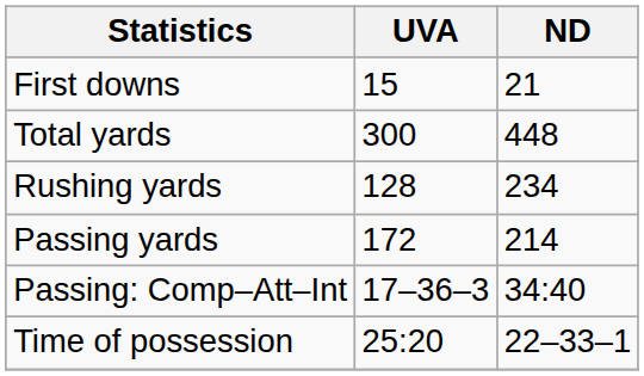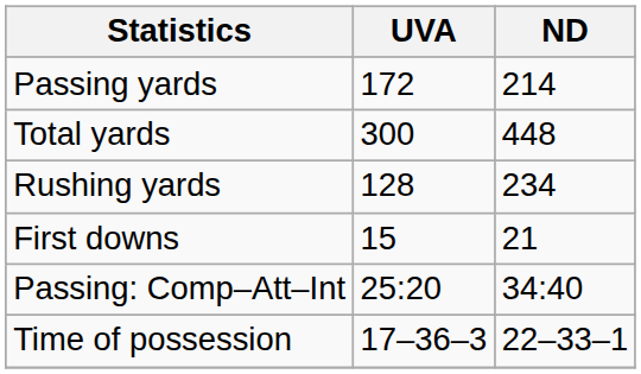rows swapped: First downs <-> Passing yards
Passing: Comp–Att–Int | UVA: 17–36–3 -> 25:20
Time of possession | UVA: 25:20 -> 17–36–3
